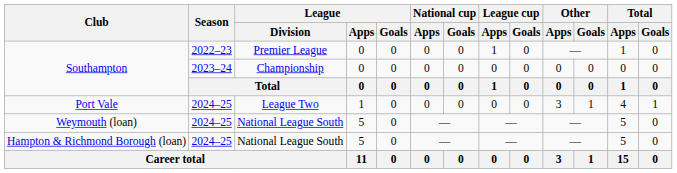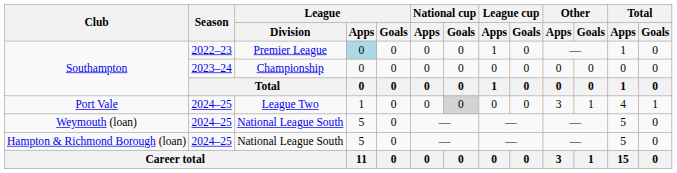Southampton / Premier League | League / Apps: no background -> lightblue background
Port Vale | National cup / Goals: no background -> lightgrey background
